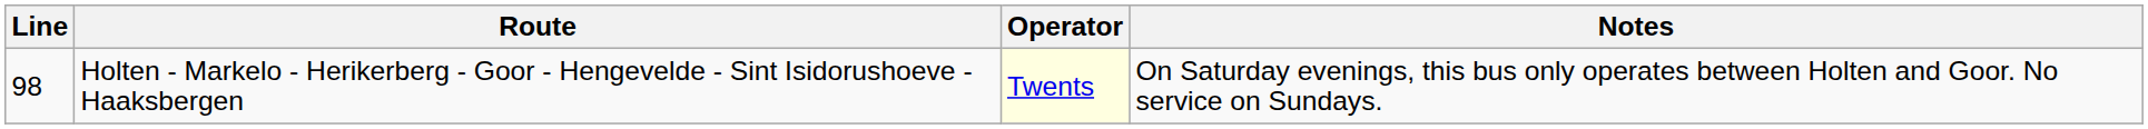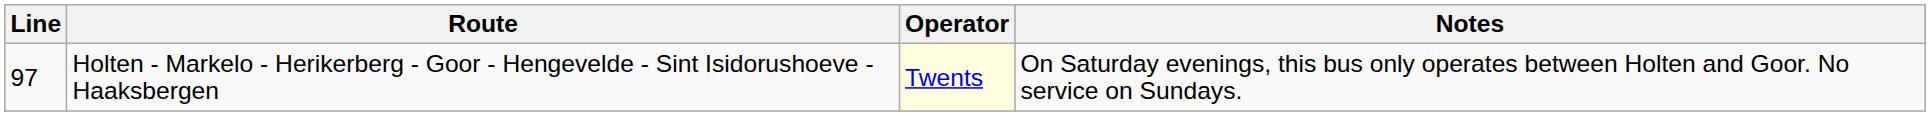row 2 | Line: 98 -> 97
